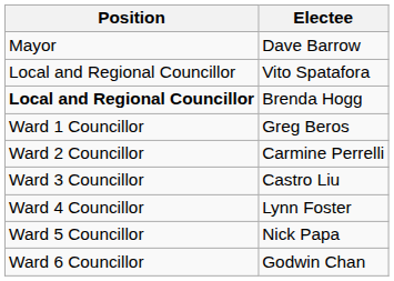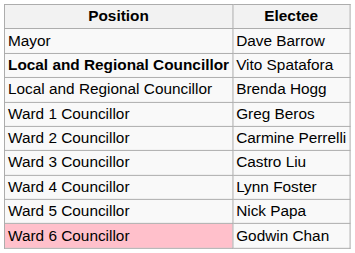Vito Spatafora | Position: normal -> bold
Brenda Hogg | Position: bold -> normal
Godwin Chan | Position: no background -> pink background
